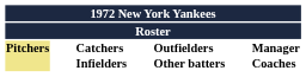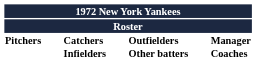Pitchers | column 1: khaki background -> no background
